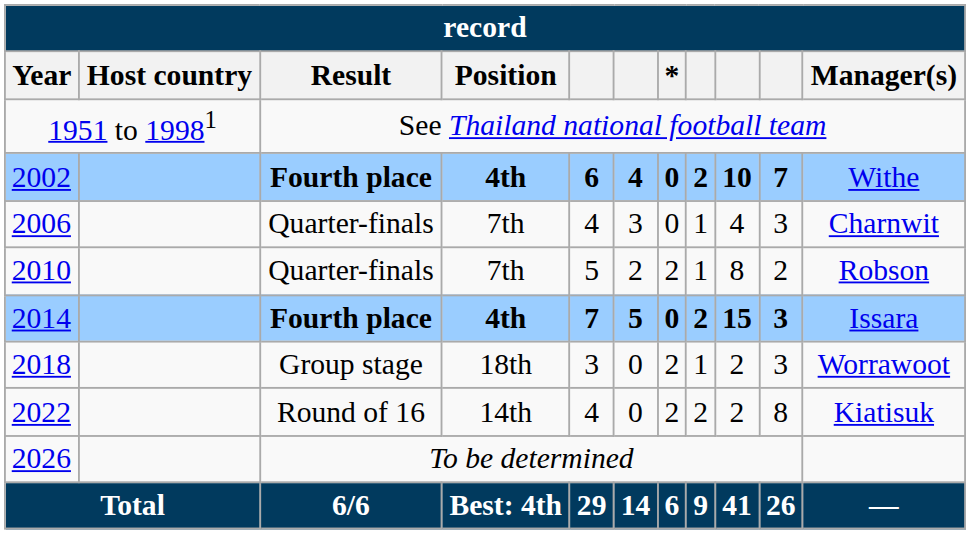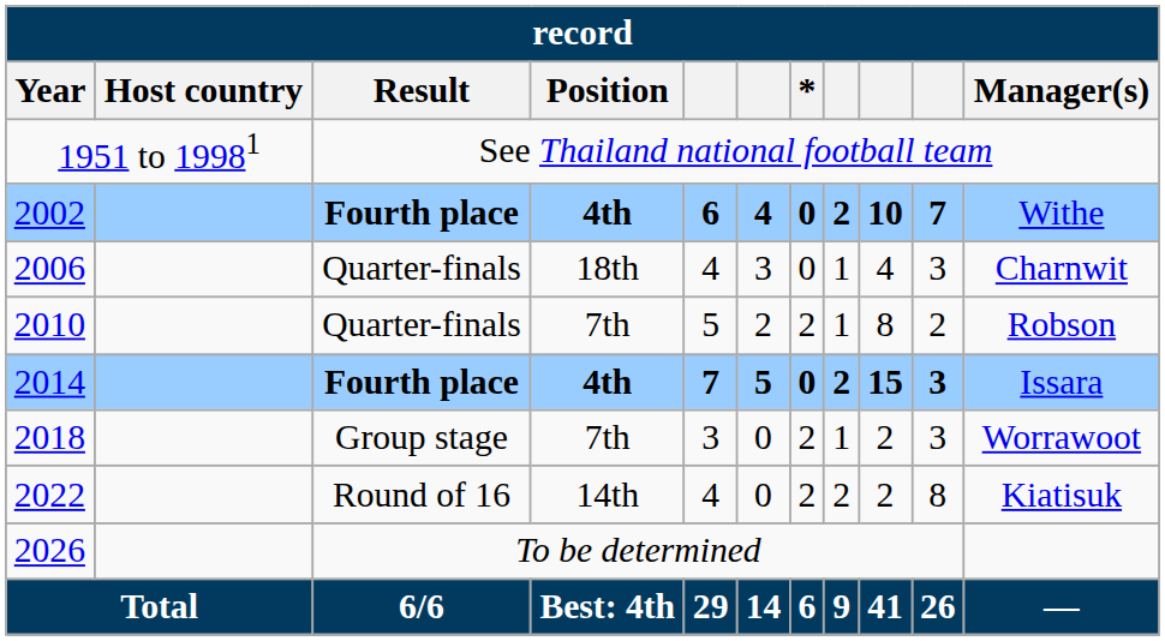2006 | Position: 7th -> 18th
2018 | Position: 18th -> 7th
